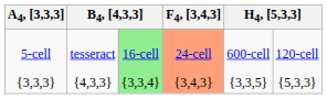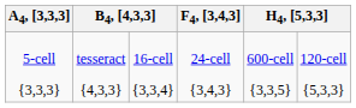5-cell {3,3,3} | column 3: lightgreen background -> no background
5-cell {3,3,3} | F4, [3,4,3]: lightsalmon background -> no background
